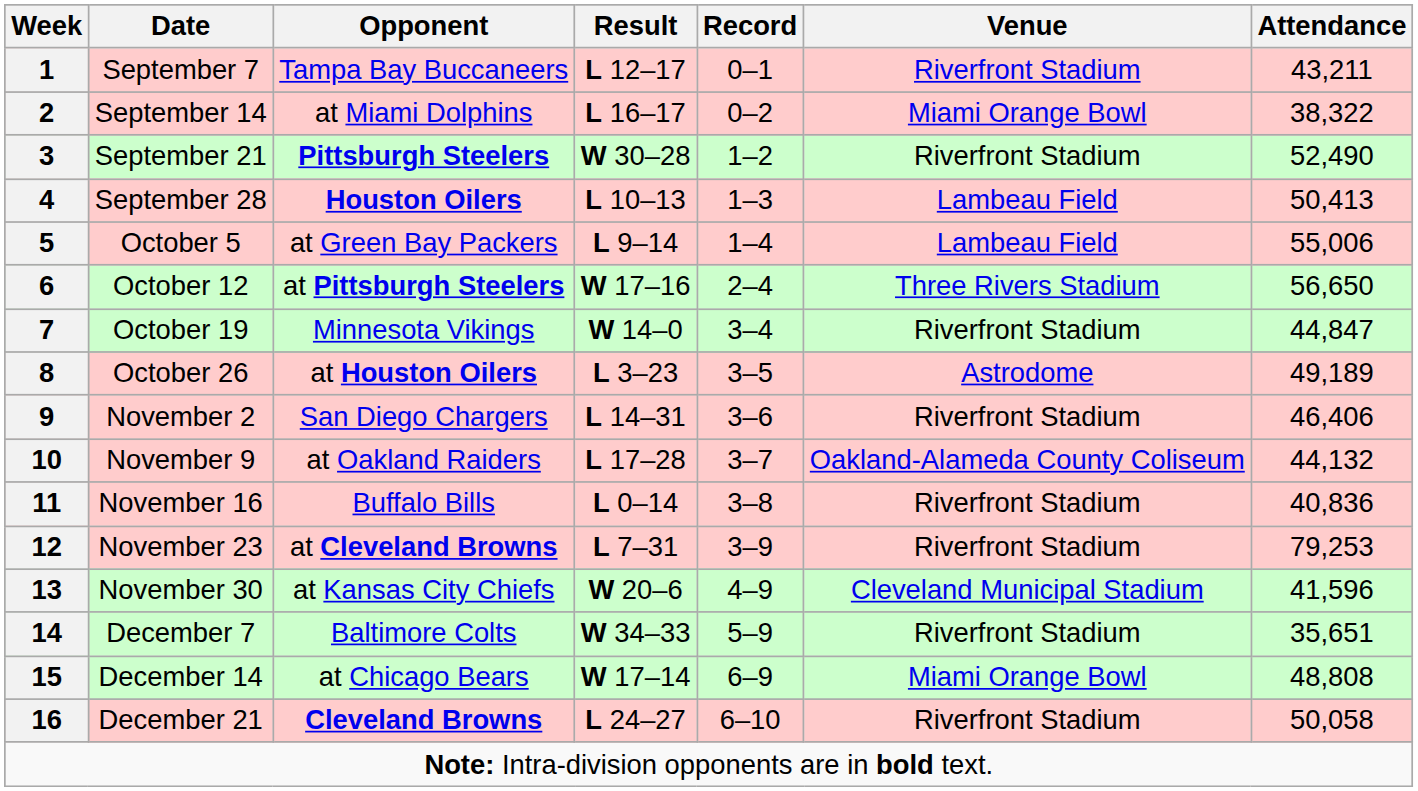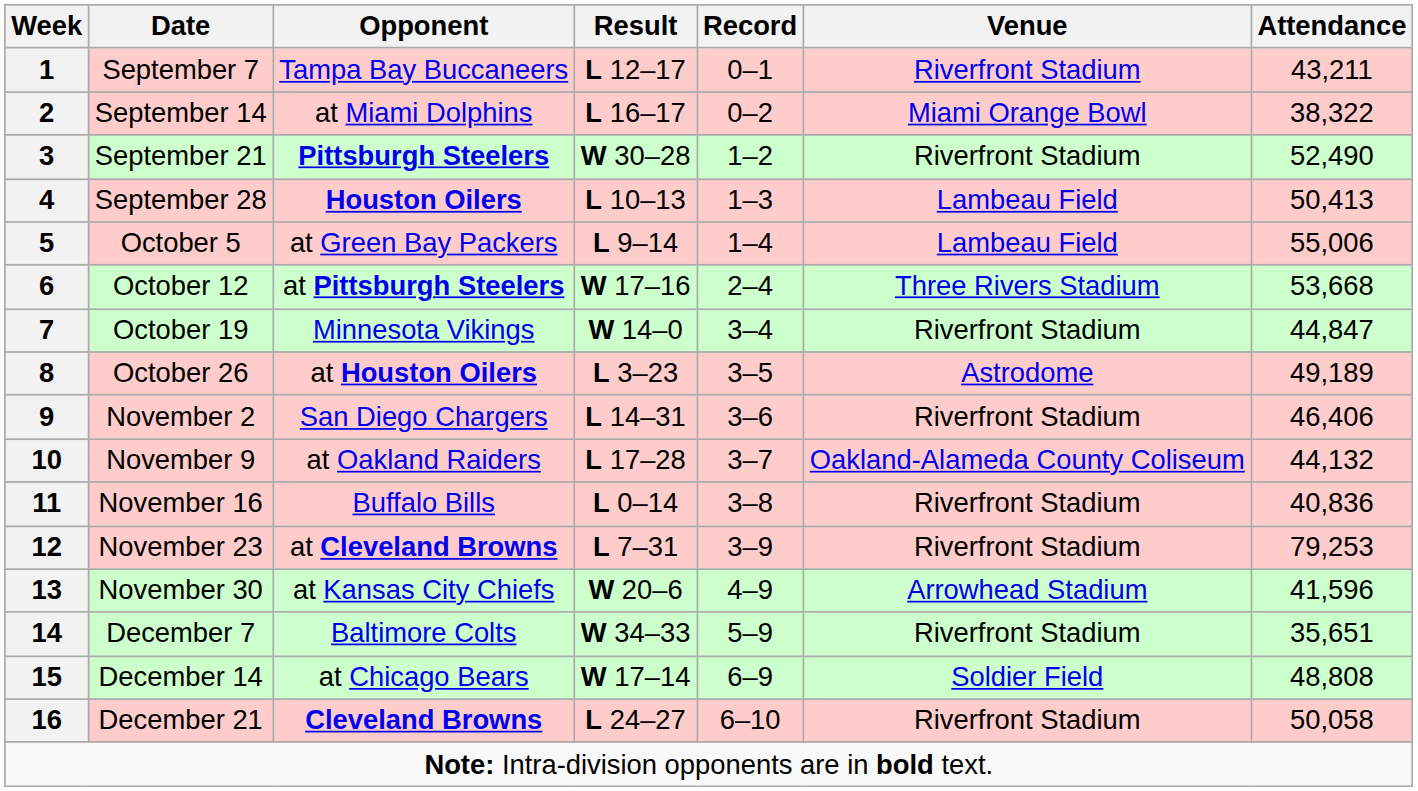6 | Attendance: 56,650 -> 53,668
13 | Venue: Cleveland Municipal Stadium -> Arrowhead Stadium
15 | Venue: Miami Orange Bowl -> Soldier Field
